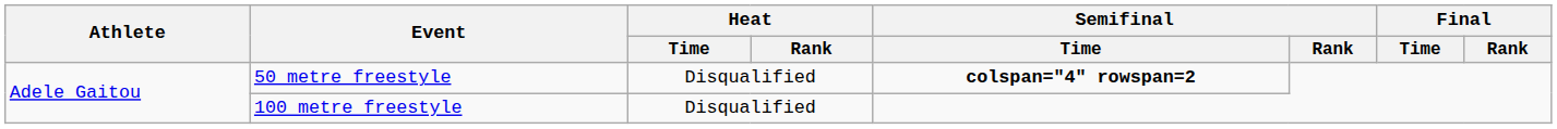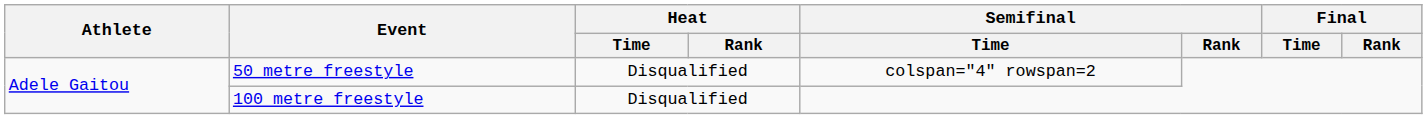50 metre freestyle | Semifinal / Time: bold -> normal
